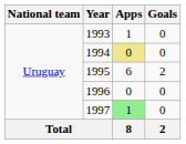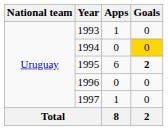1994 | Apps: khaki background -> no background
1994 | Goals: no background -> gold background
1995 | Goals: normal -> bold
1997 | Apps: lightgreen background -> no background
